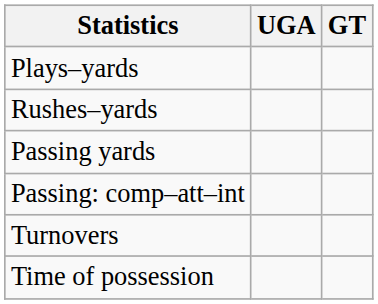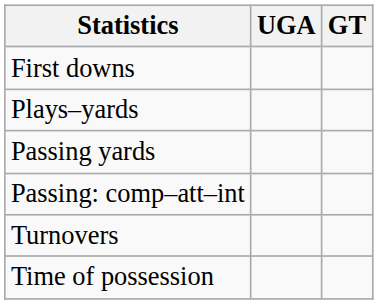+ row: First downs
- row: Rushes–yards
